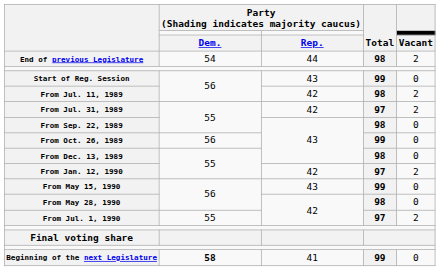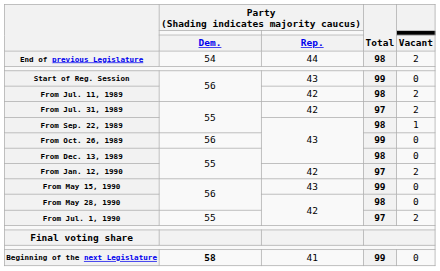From Sep. 22, 1989 | column 5: 0 -> 1
